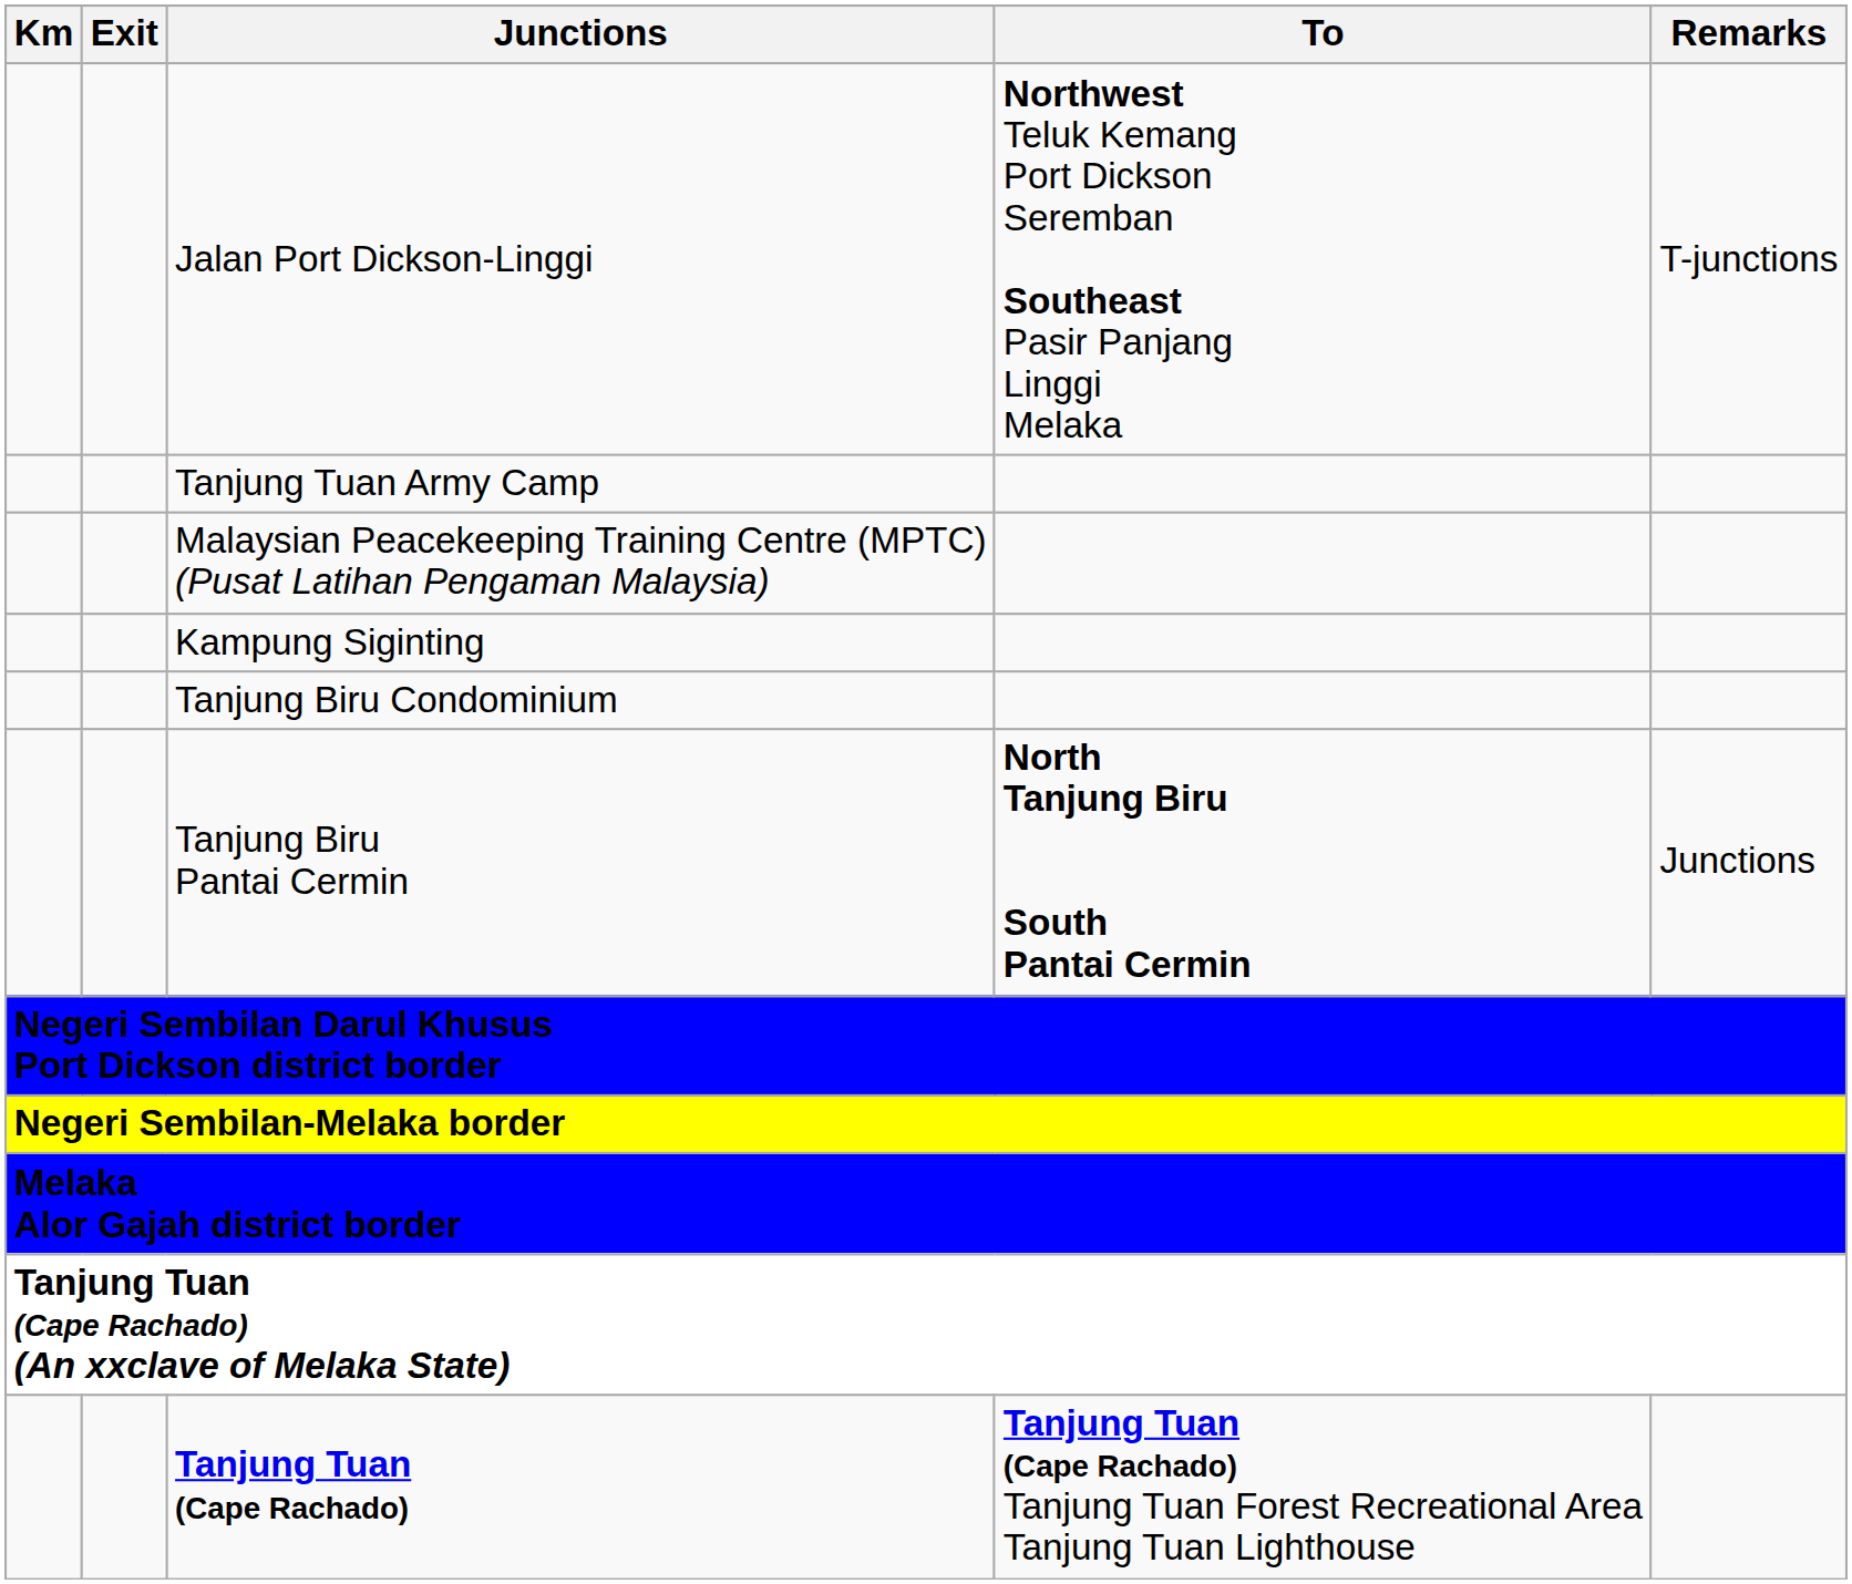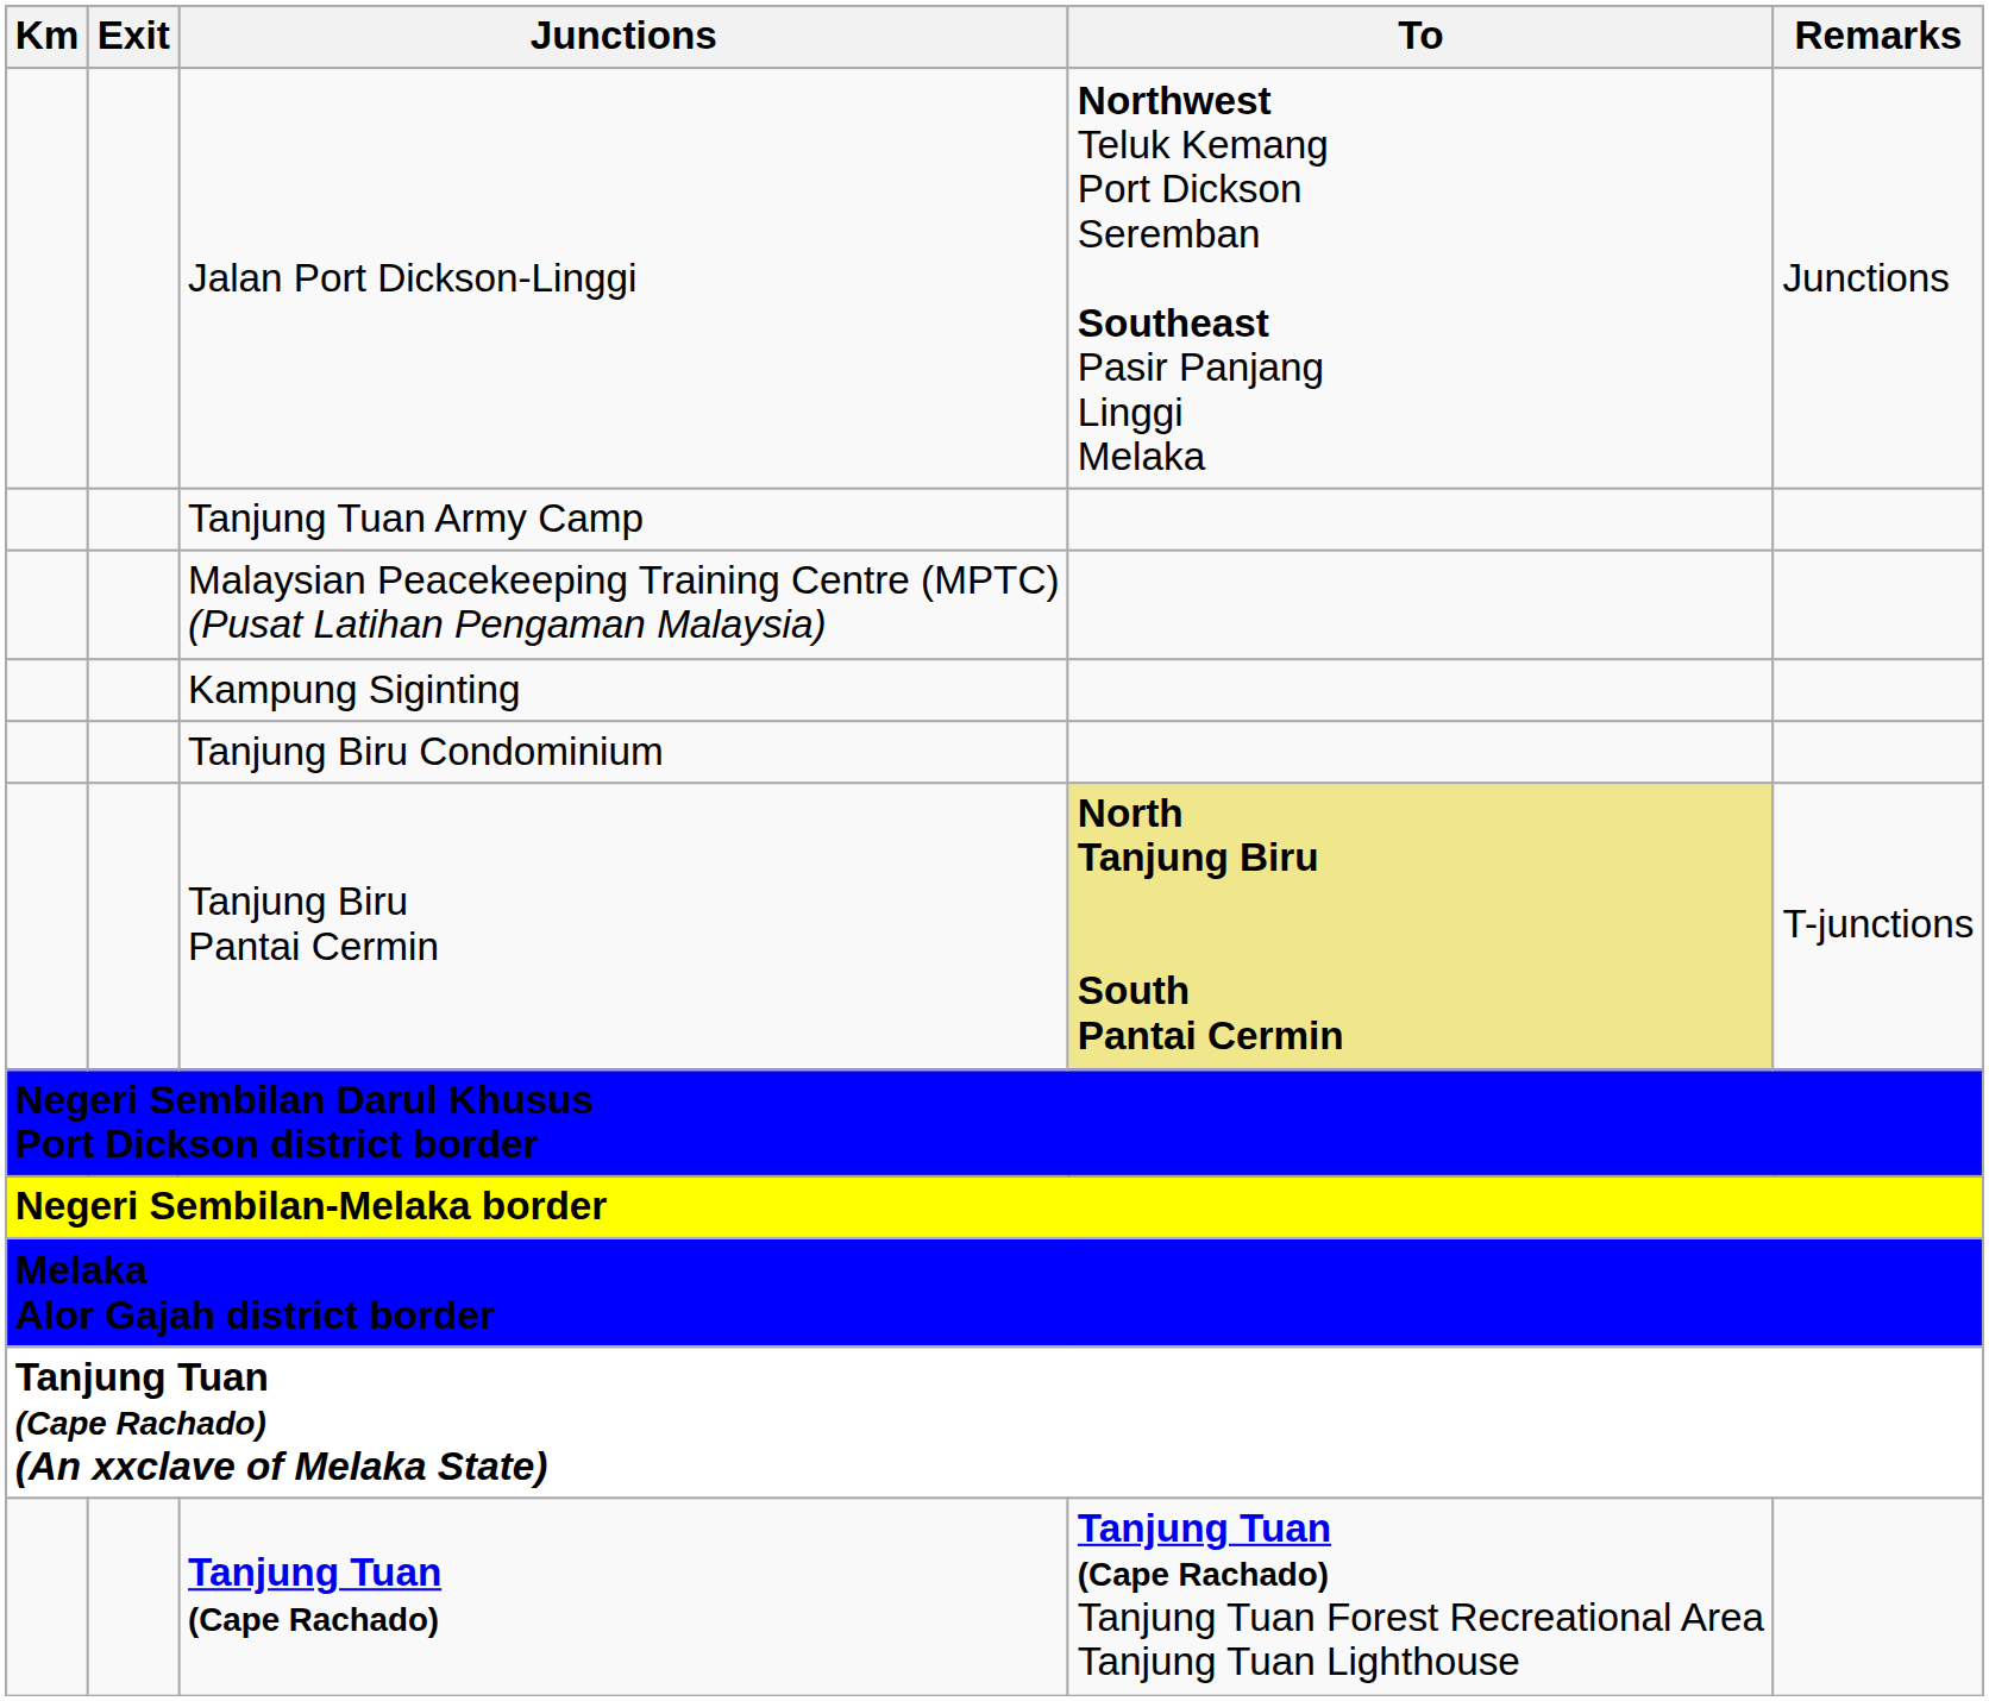Jalan Port Dickson-Linggi | Remarks: T-junctions -> Junctions
Tanjung Biru Pantai Cermin | To: no background -> khaki background
Tanjung Biru Pantai Cermin | Remarks: Junctions -> T-junctions
